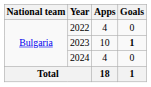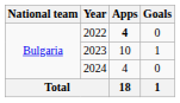2022 | Apps: normal -> bold
2023 | Goals: bold -> normal
